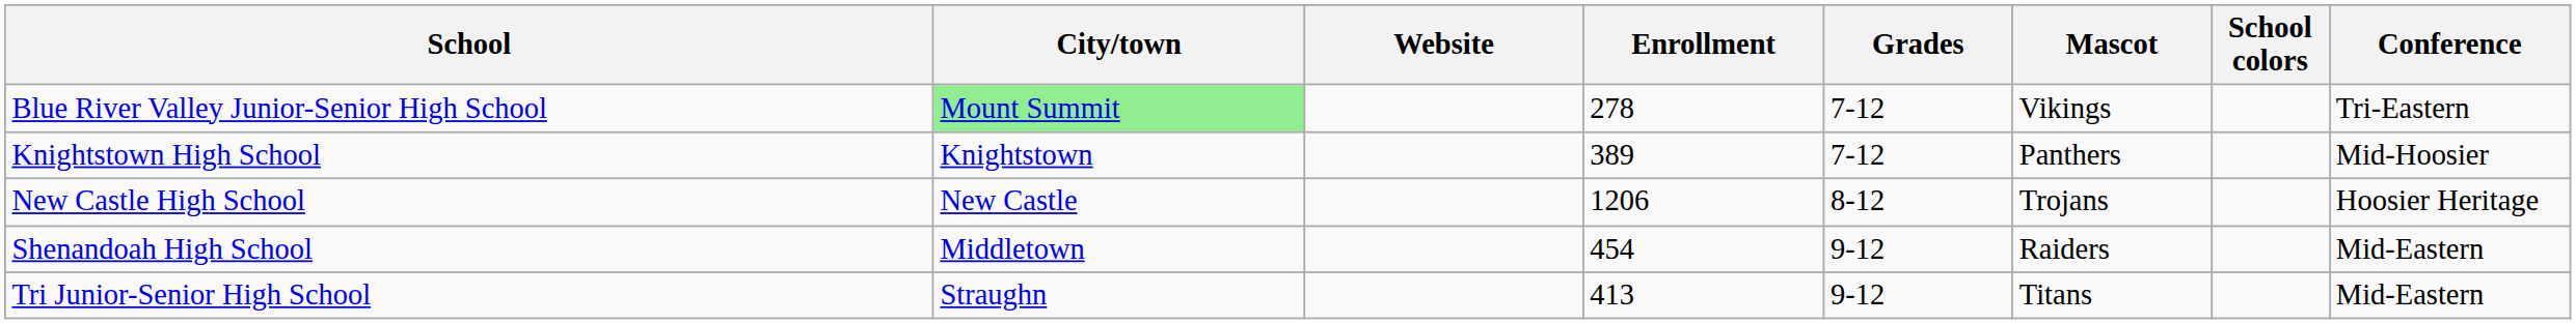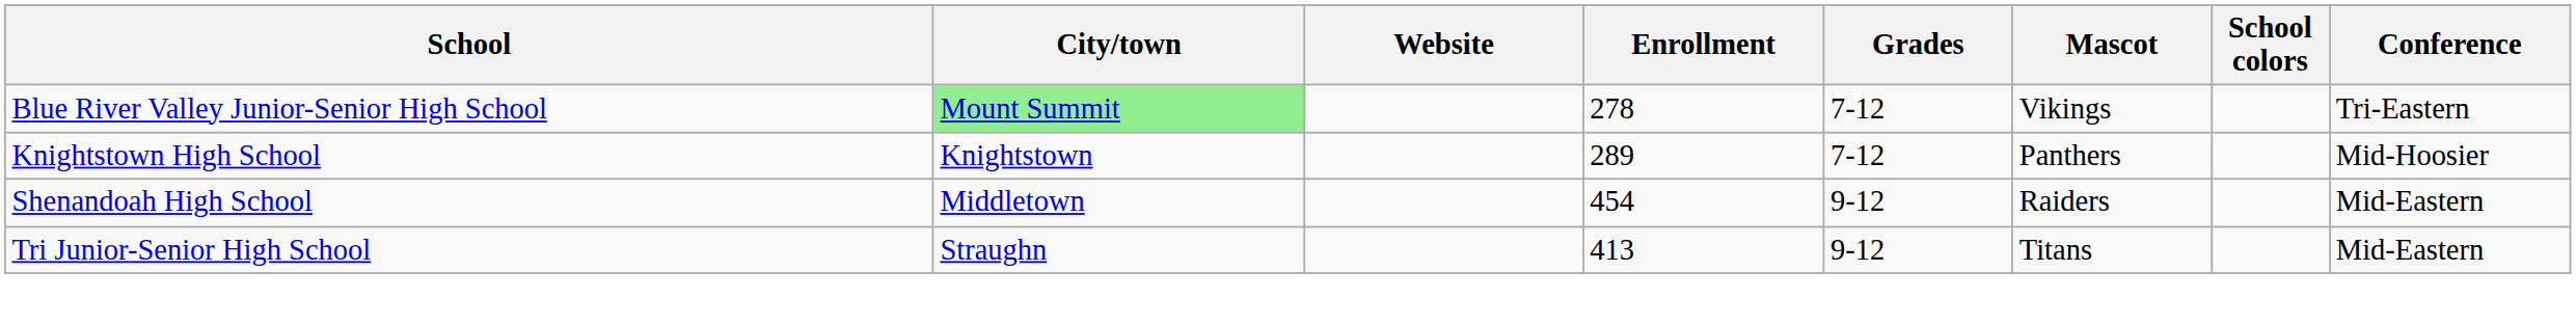Knightstown High School | Enrollment: 389 -> 289
- row: New Castle High School | New Castle | 1206 | 8-12 | Trojans | Hoosier Heritage
